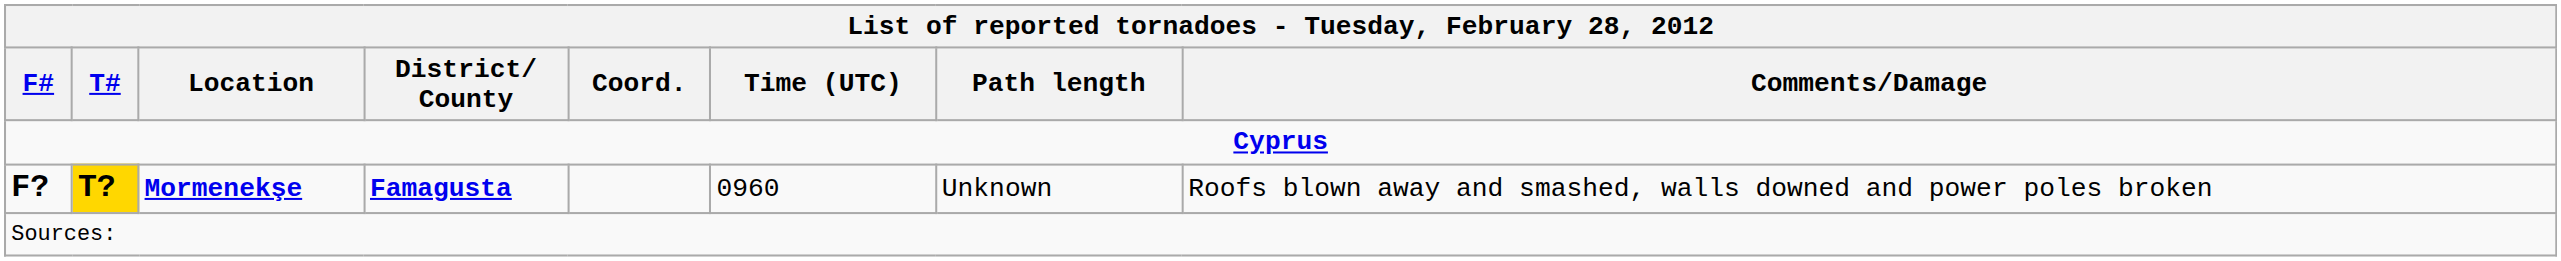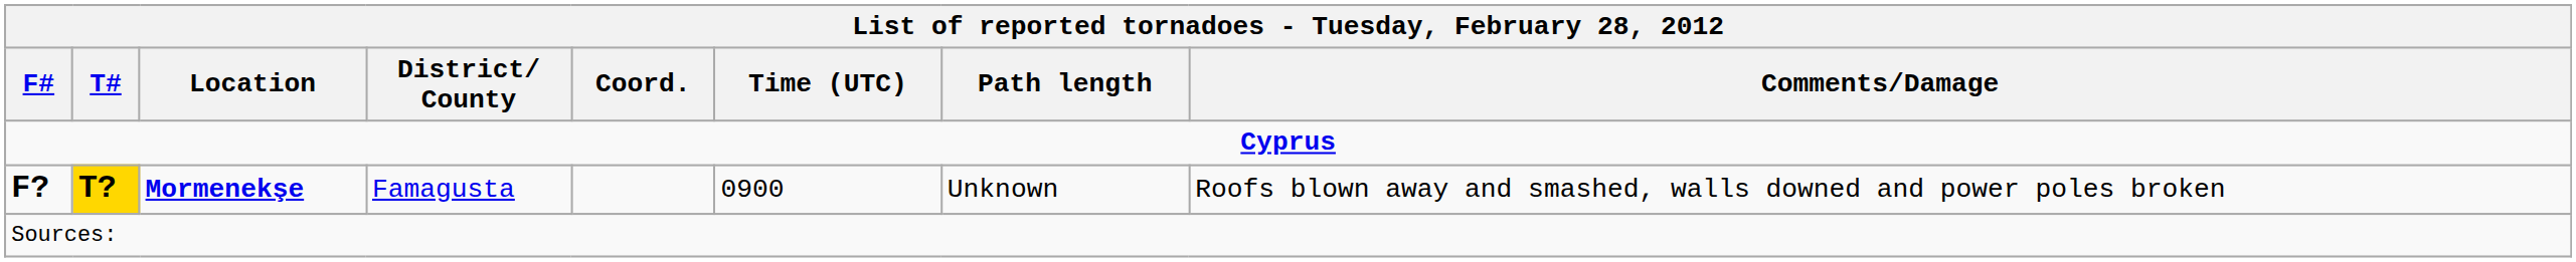F? | District/ County: bold -> normal
F? | Time (UTC): 0960 -> 0900
